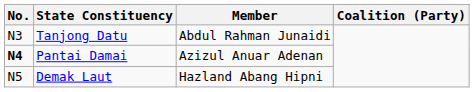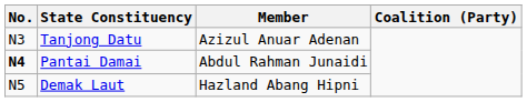Tanjong Datu | Member: Abdul Rahman Junaidi -> Azizul Anuar Adenan
Pantai Damai | Member: Azizul Anuar Adenan -> Abdul Rahman Junaidi
